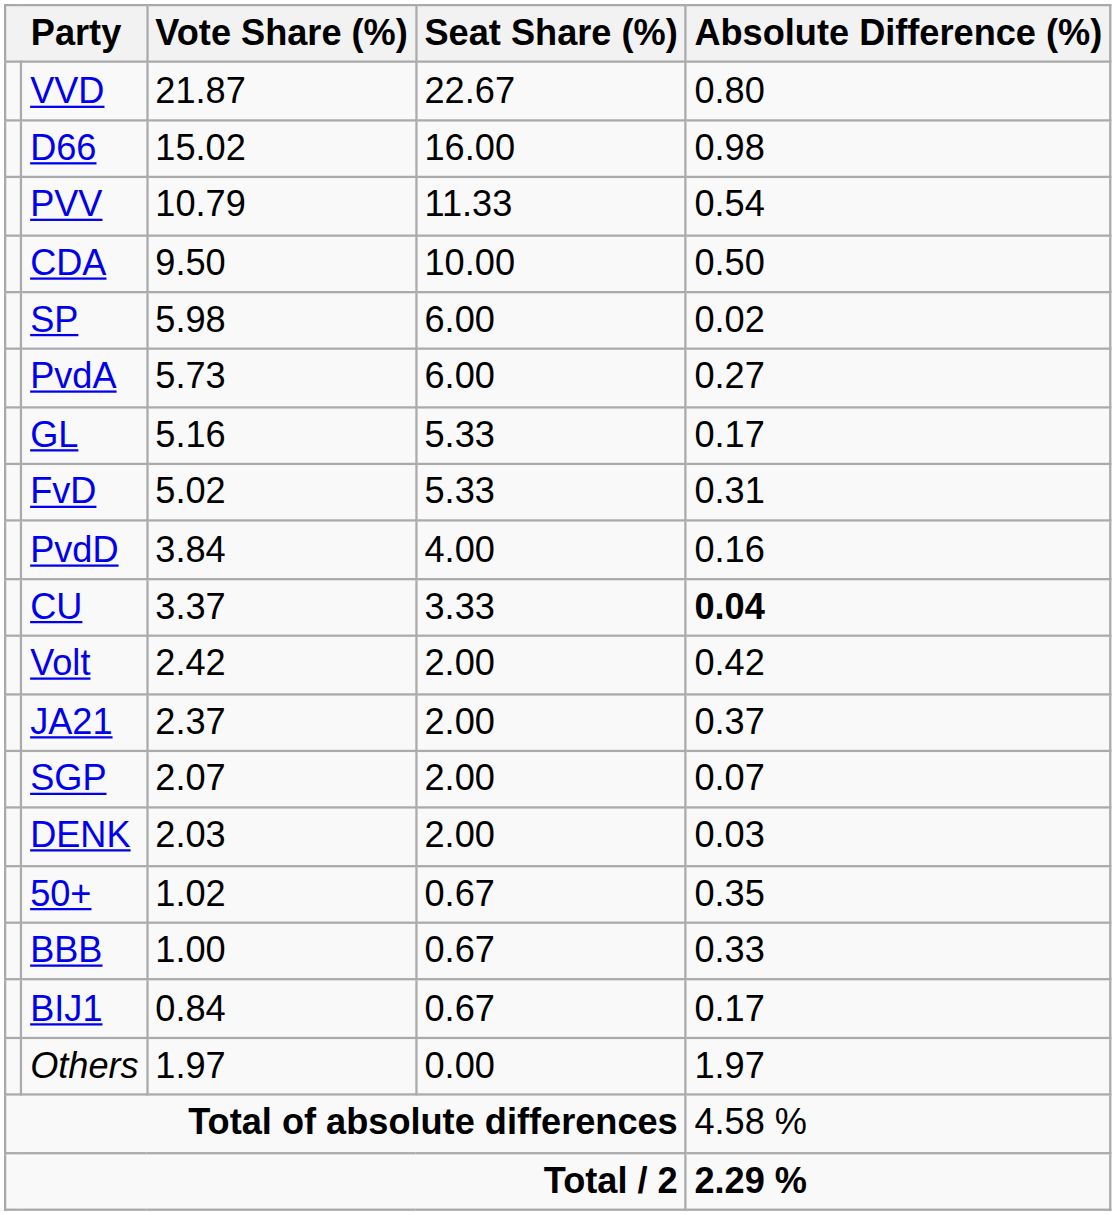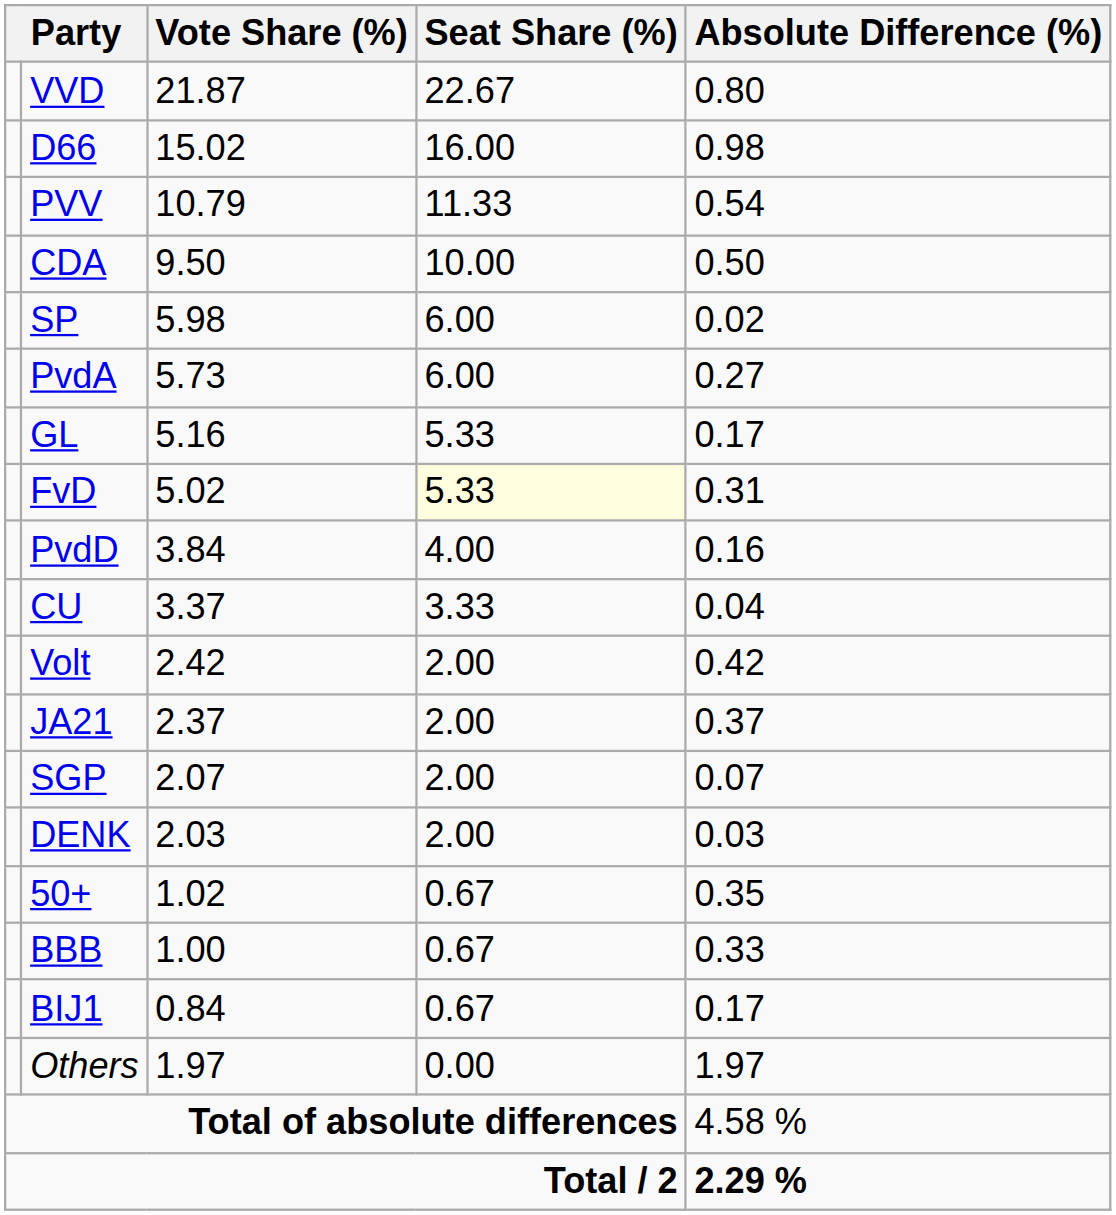FvD | Seat Share (%): no background -> lightyellow background
CU | Absolute Difference (%): bold -> normal
